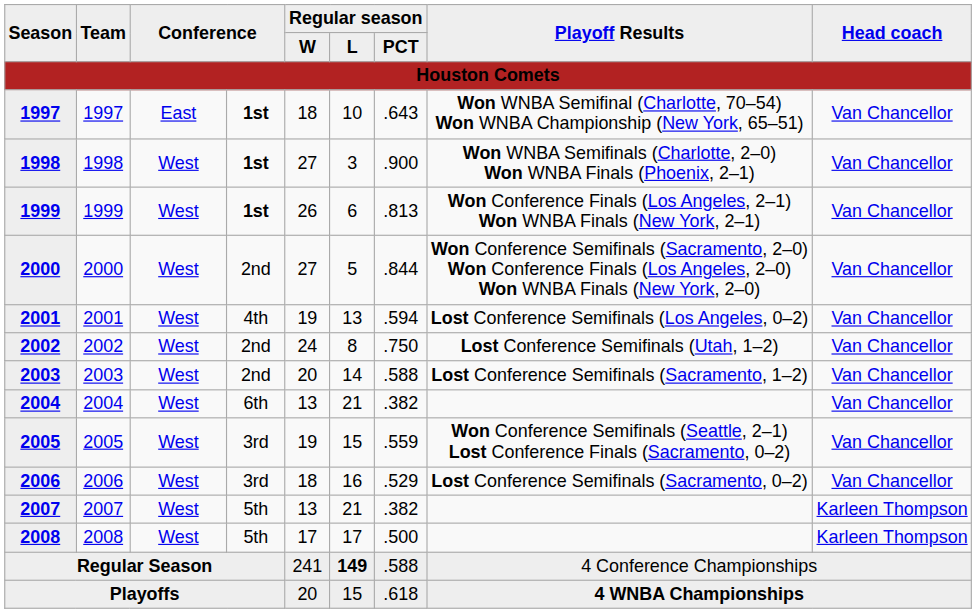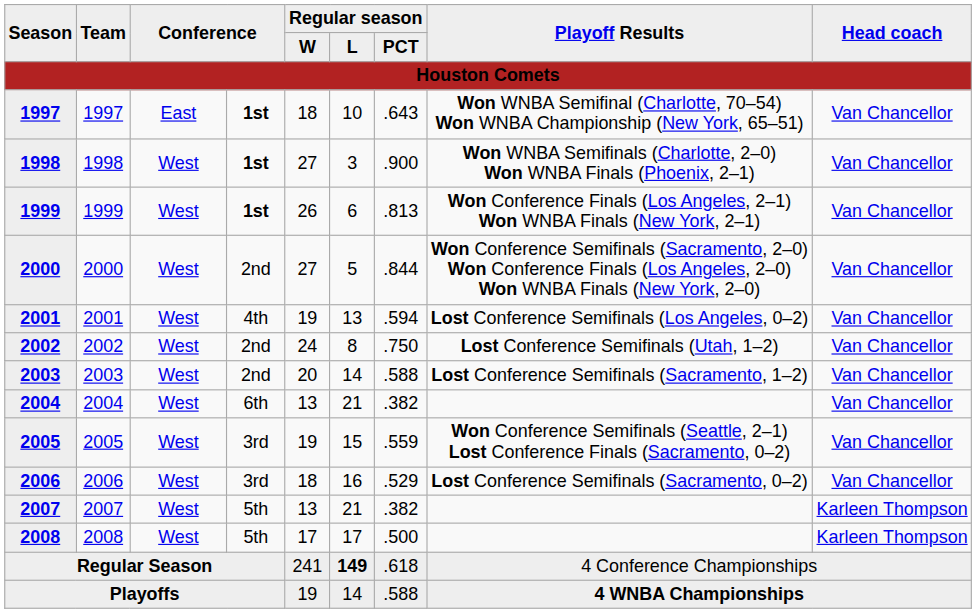Regular Season | Regular season / PCT: .588 -> .618
Playoffs | Regular season / W: 20 -> 19
Playoffs | Regular season / L: 15 -> 14
Playoffs | Regular season / PCT: .618 -> .588
